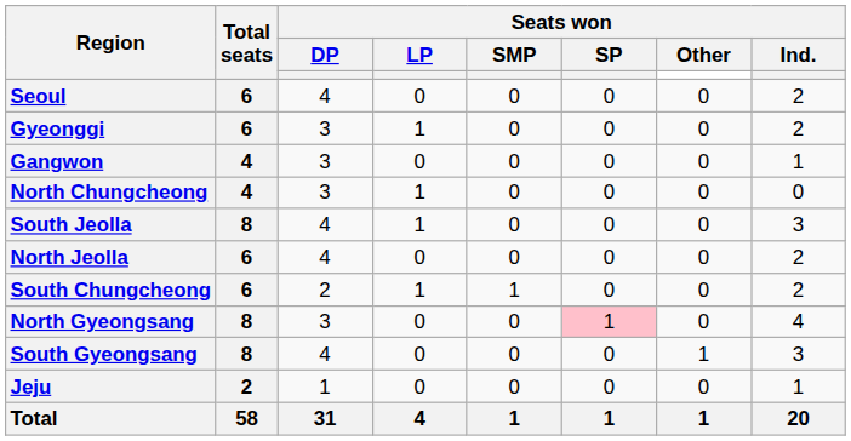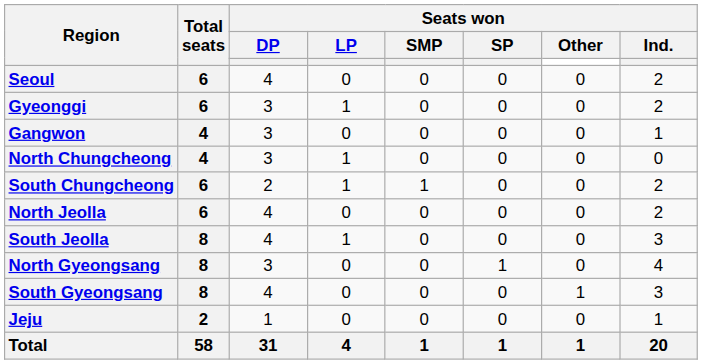rows swapped: South Chungcheong <-> South Jeolla
North Gyeongsang | Seats won / SP: pink background -> no background
